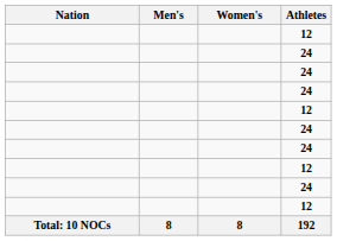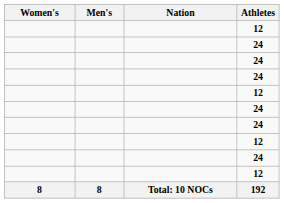columns swapped: Nation <-> Women's
